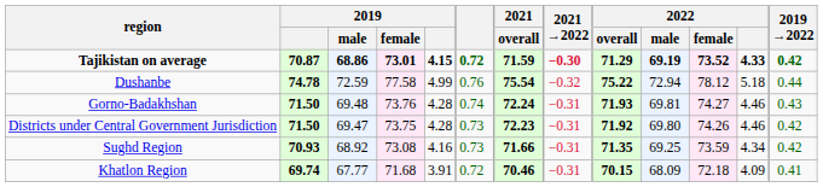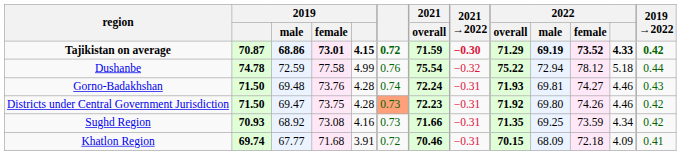Districts under Central Government Jurisdiction | column 6: no background -> lightsalmon background
